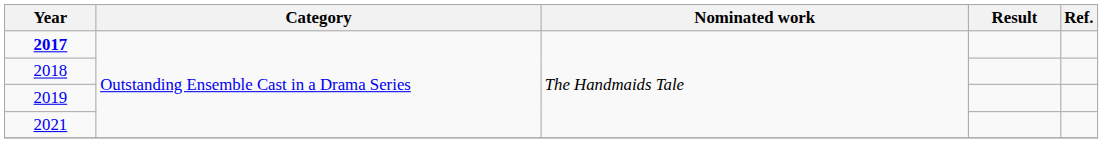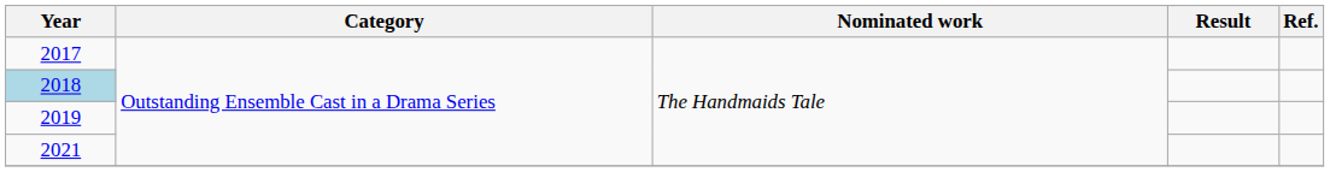2017 | Year: bold -> normal
2018 | Year: no background -> lightblue background
